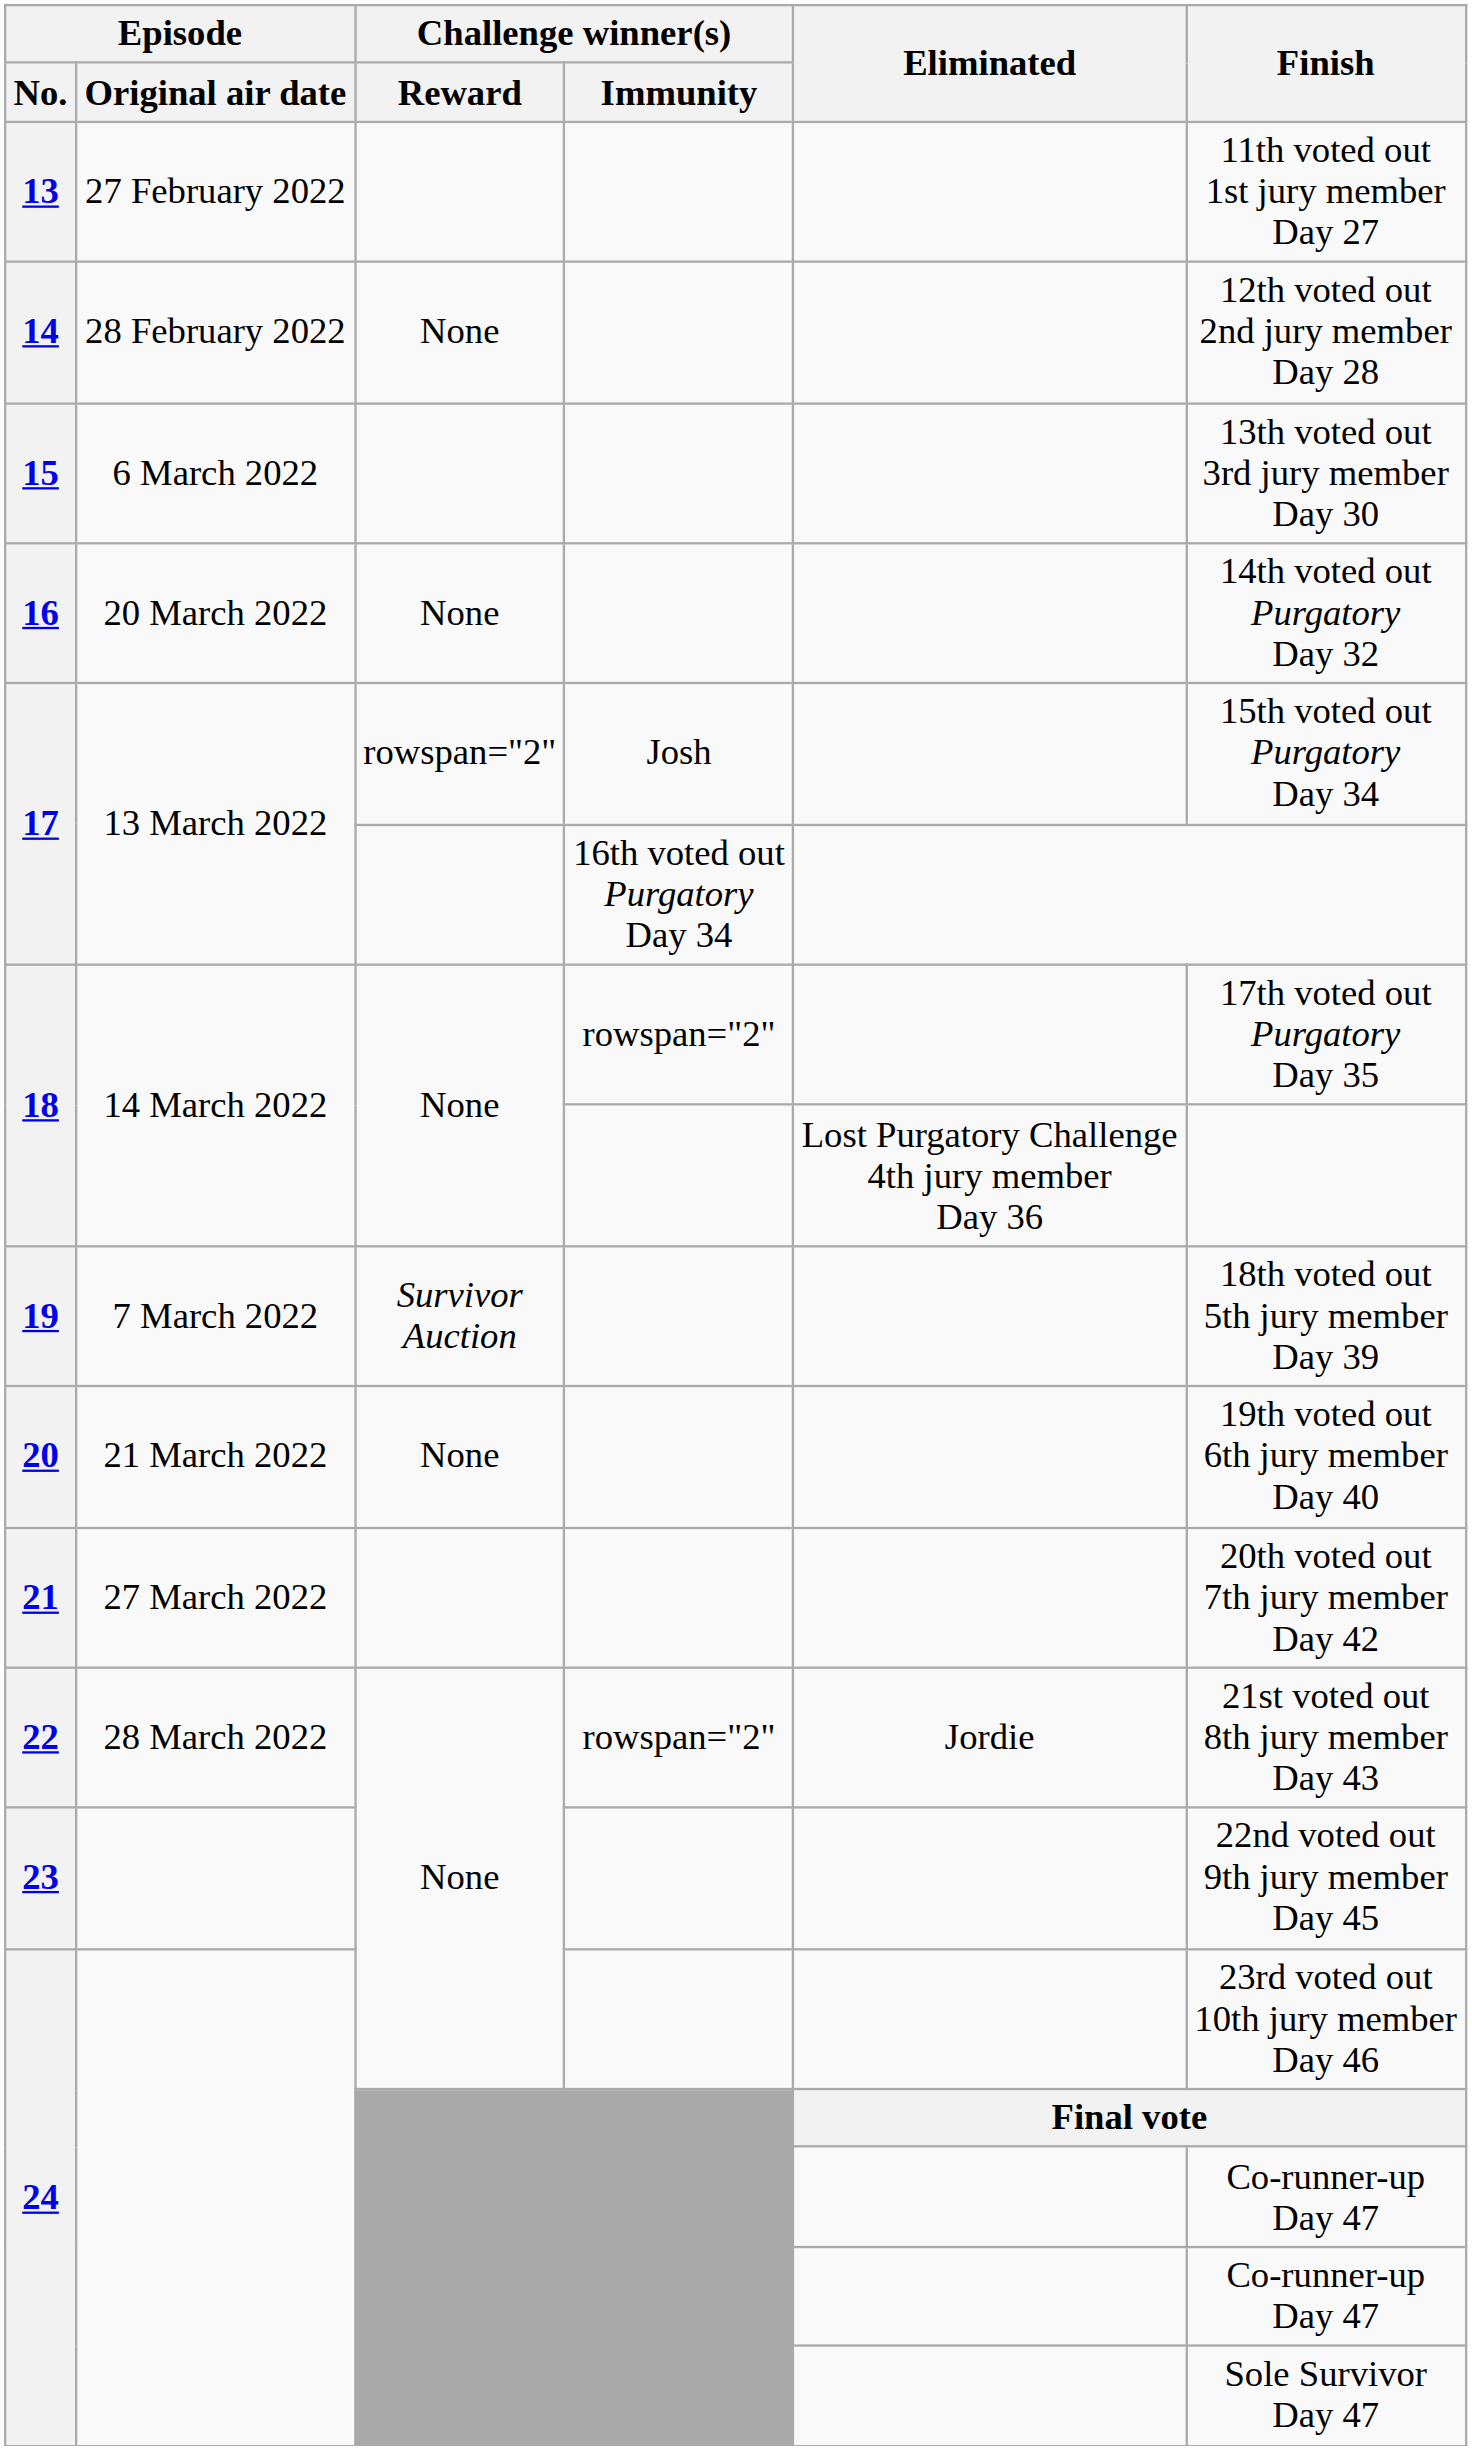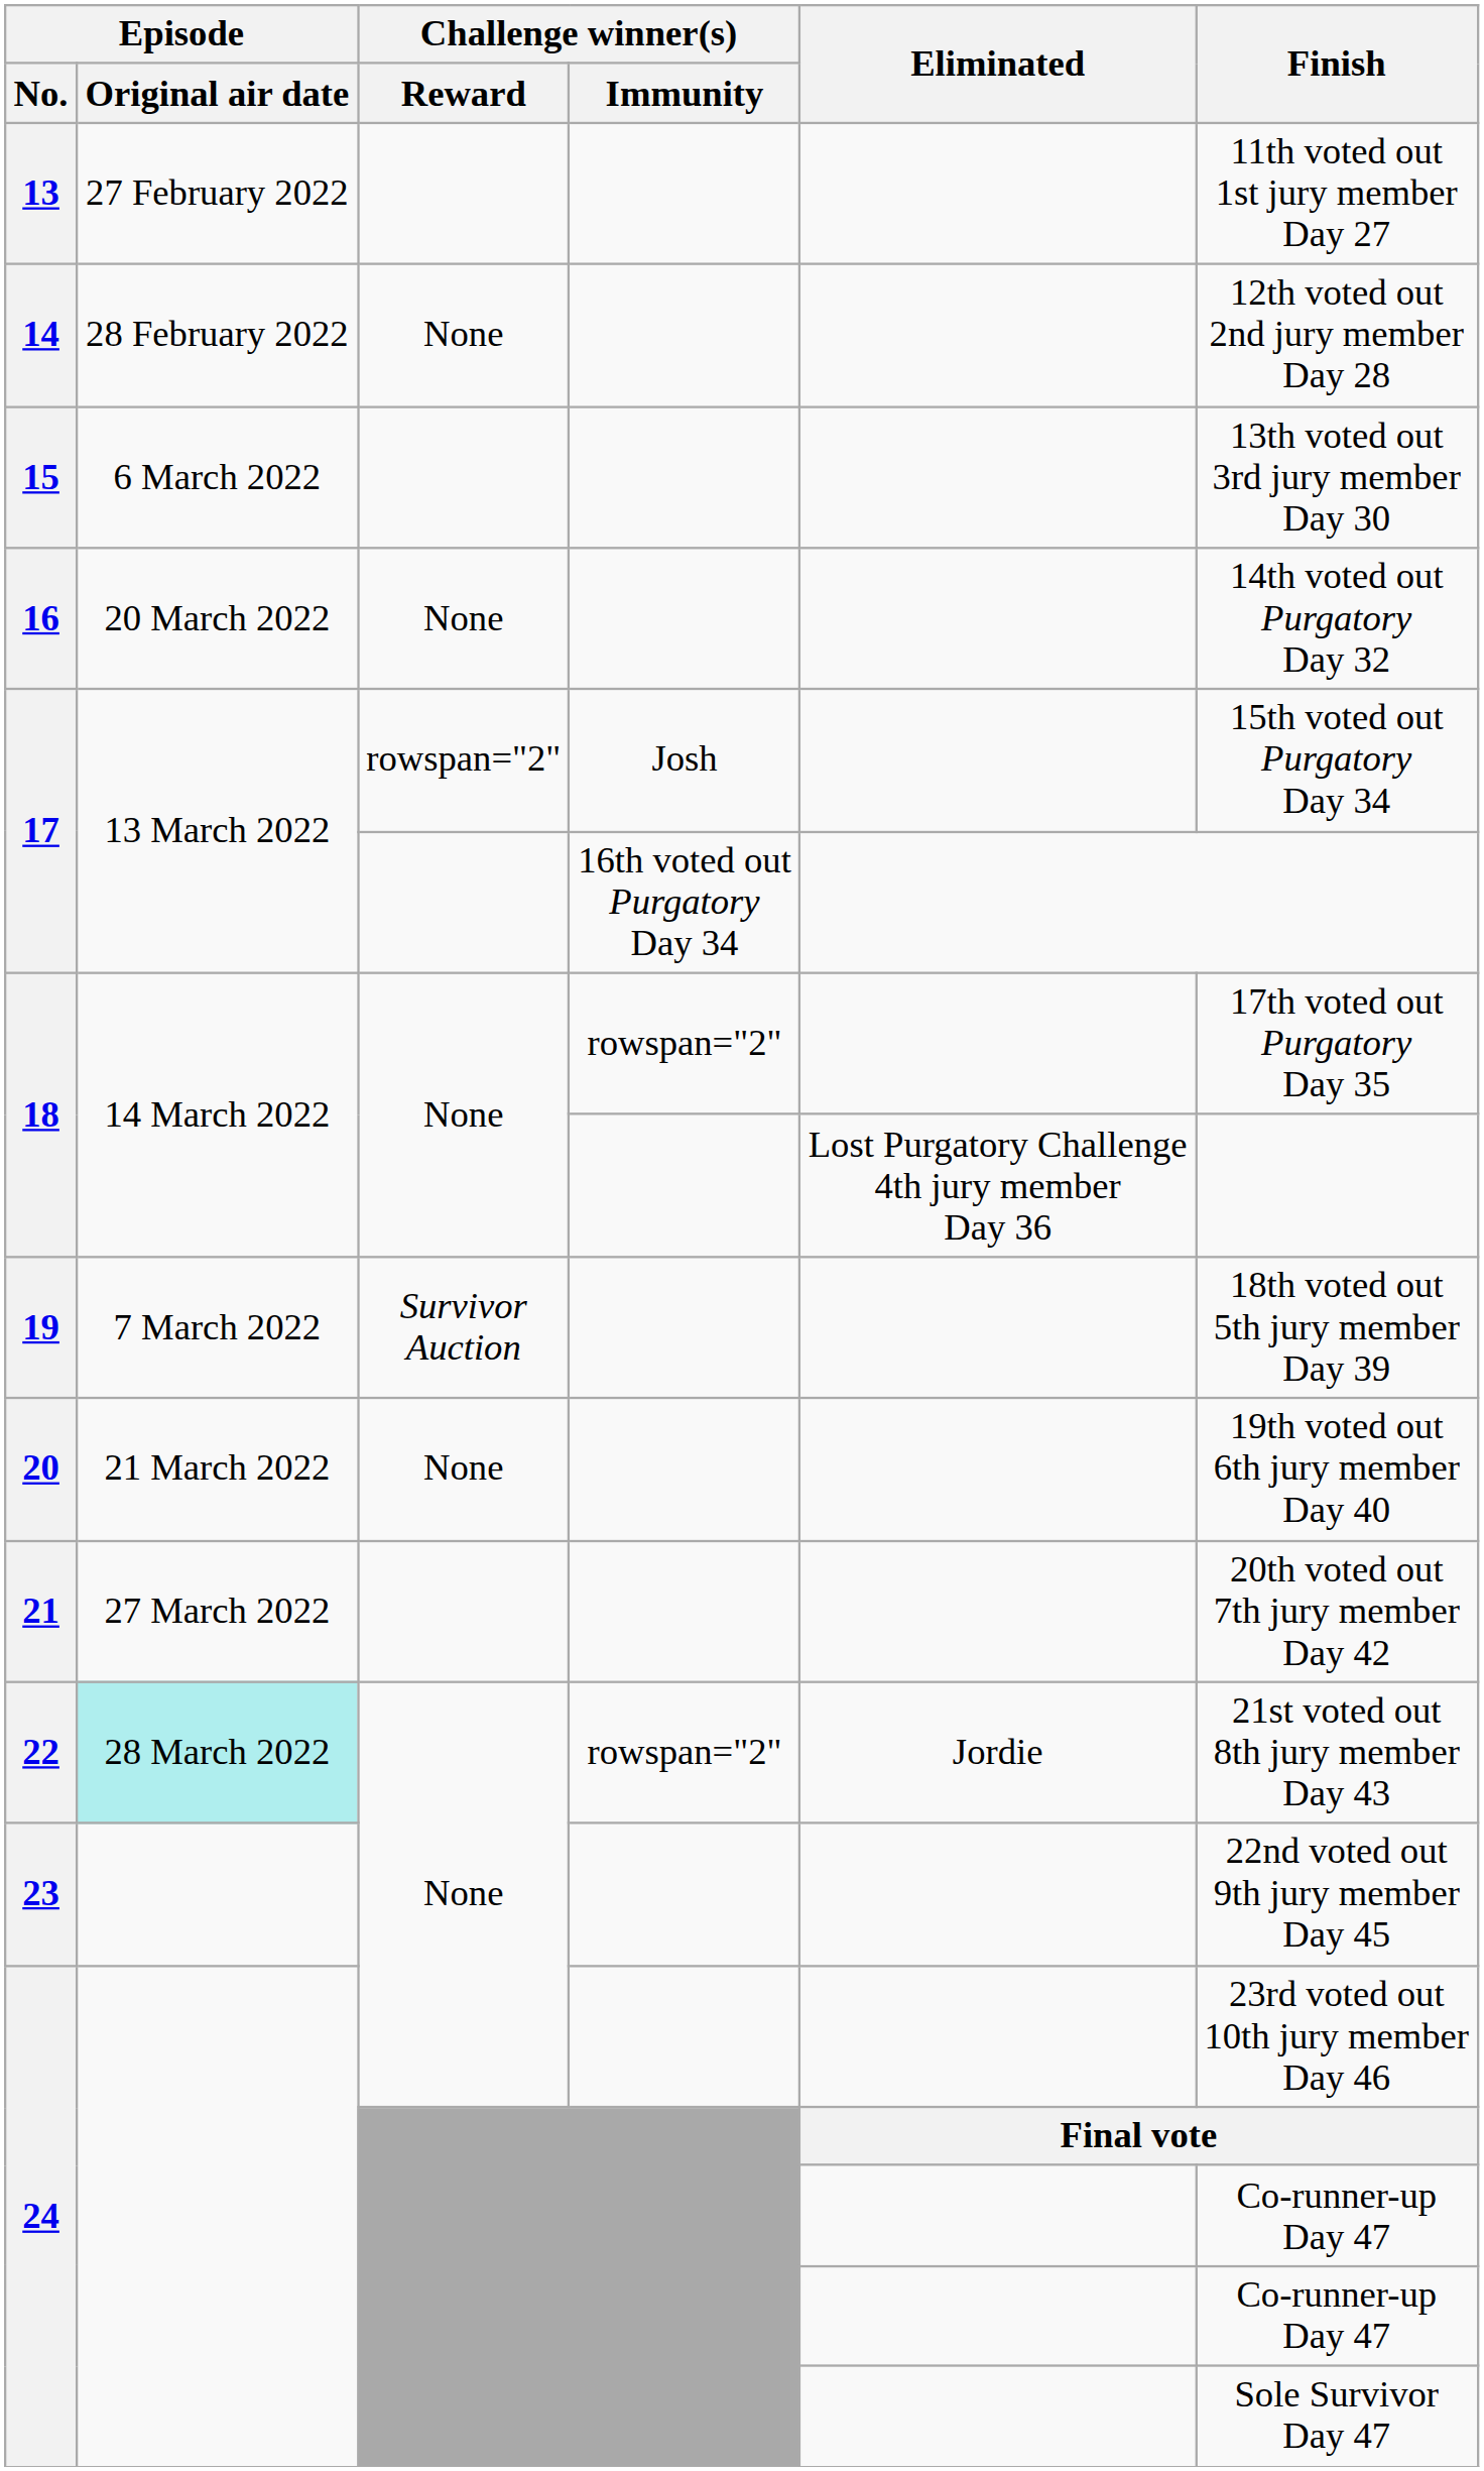22 | Episode / Original air date: no background -> paleturquoise background
